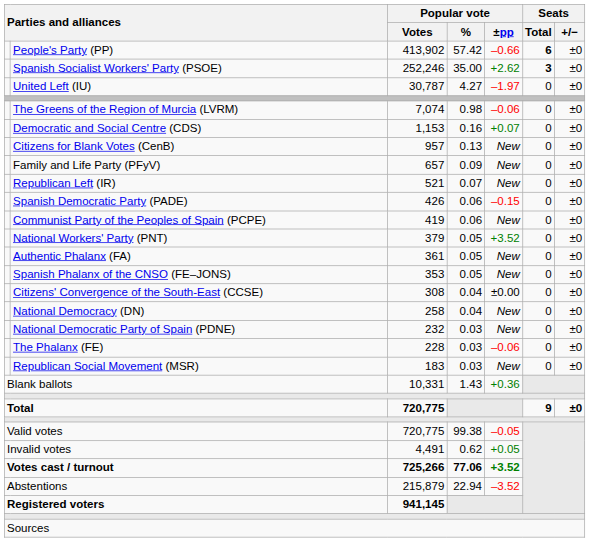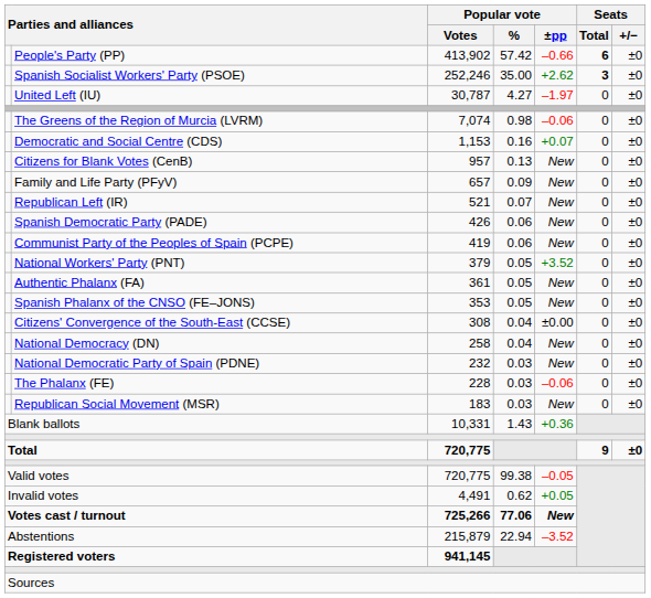Spanish Democratic Party (PADE) | Popular vote / ±pp: –0.15 -> New
Votes cast / turnout | Popular vote / ±pp: +3.52 -> New
